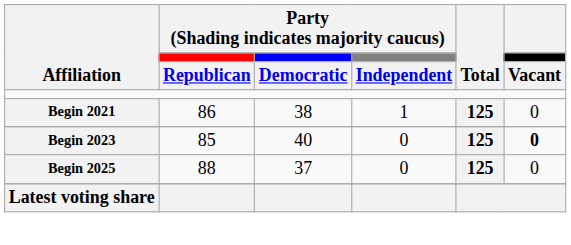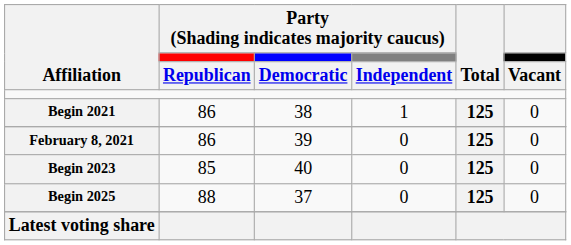+ row: February 8, 2021 | 86 | 39 | 0 | 125 | 0
Begin 2023 | column 6: bold -> normal
